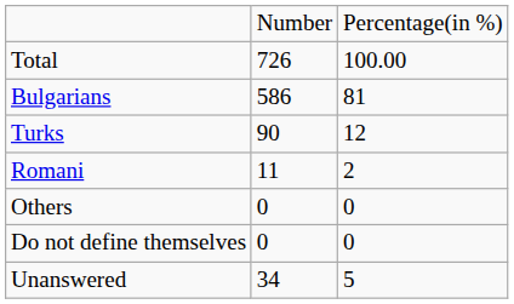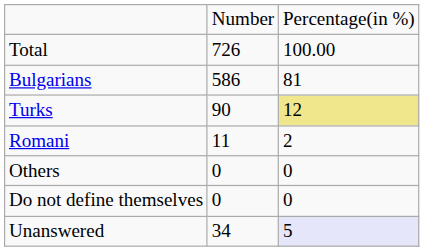Turks | column 3: no background -> khaki background
Unanswered | column 3: no background -> lavender background
